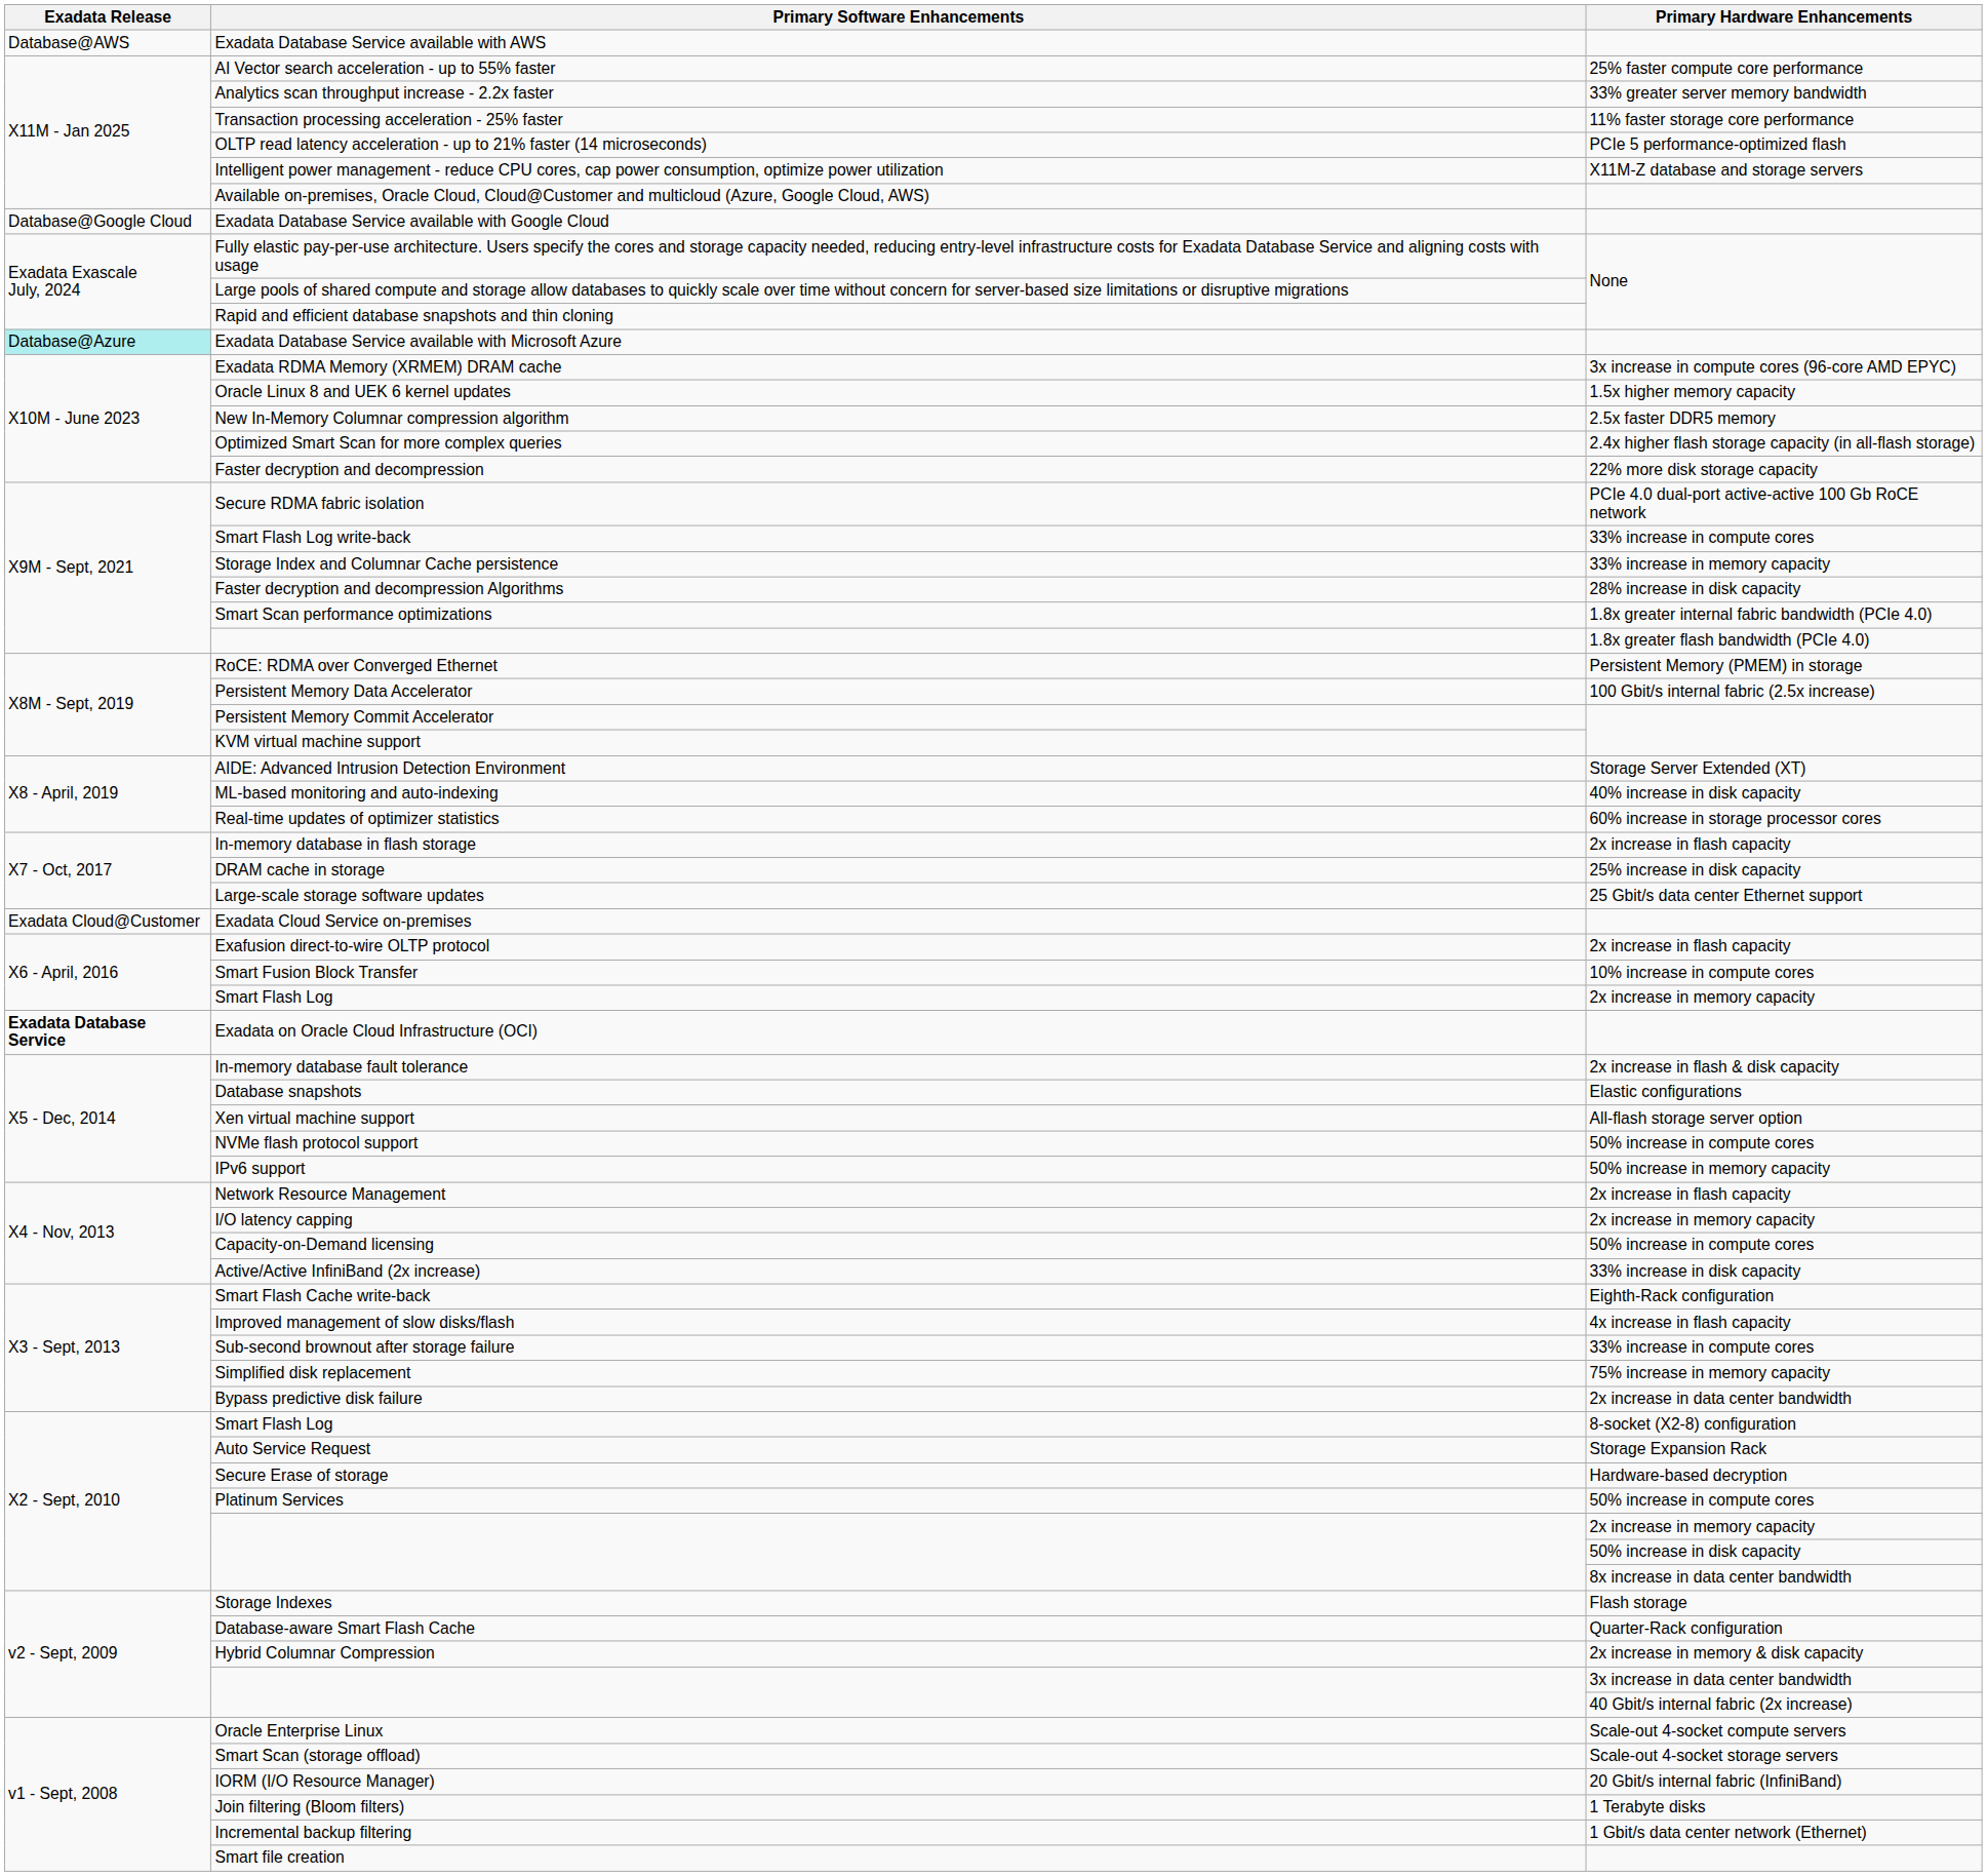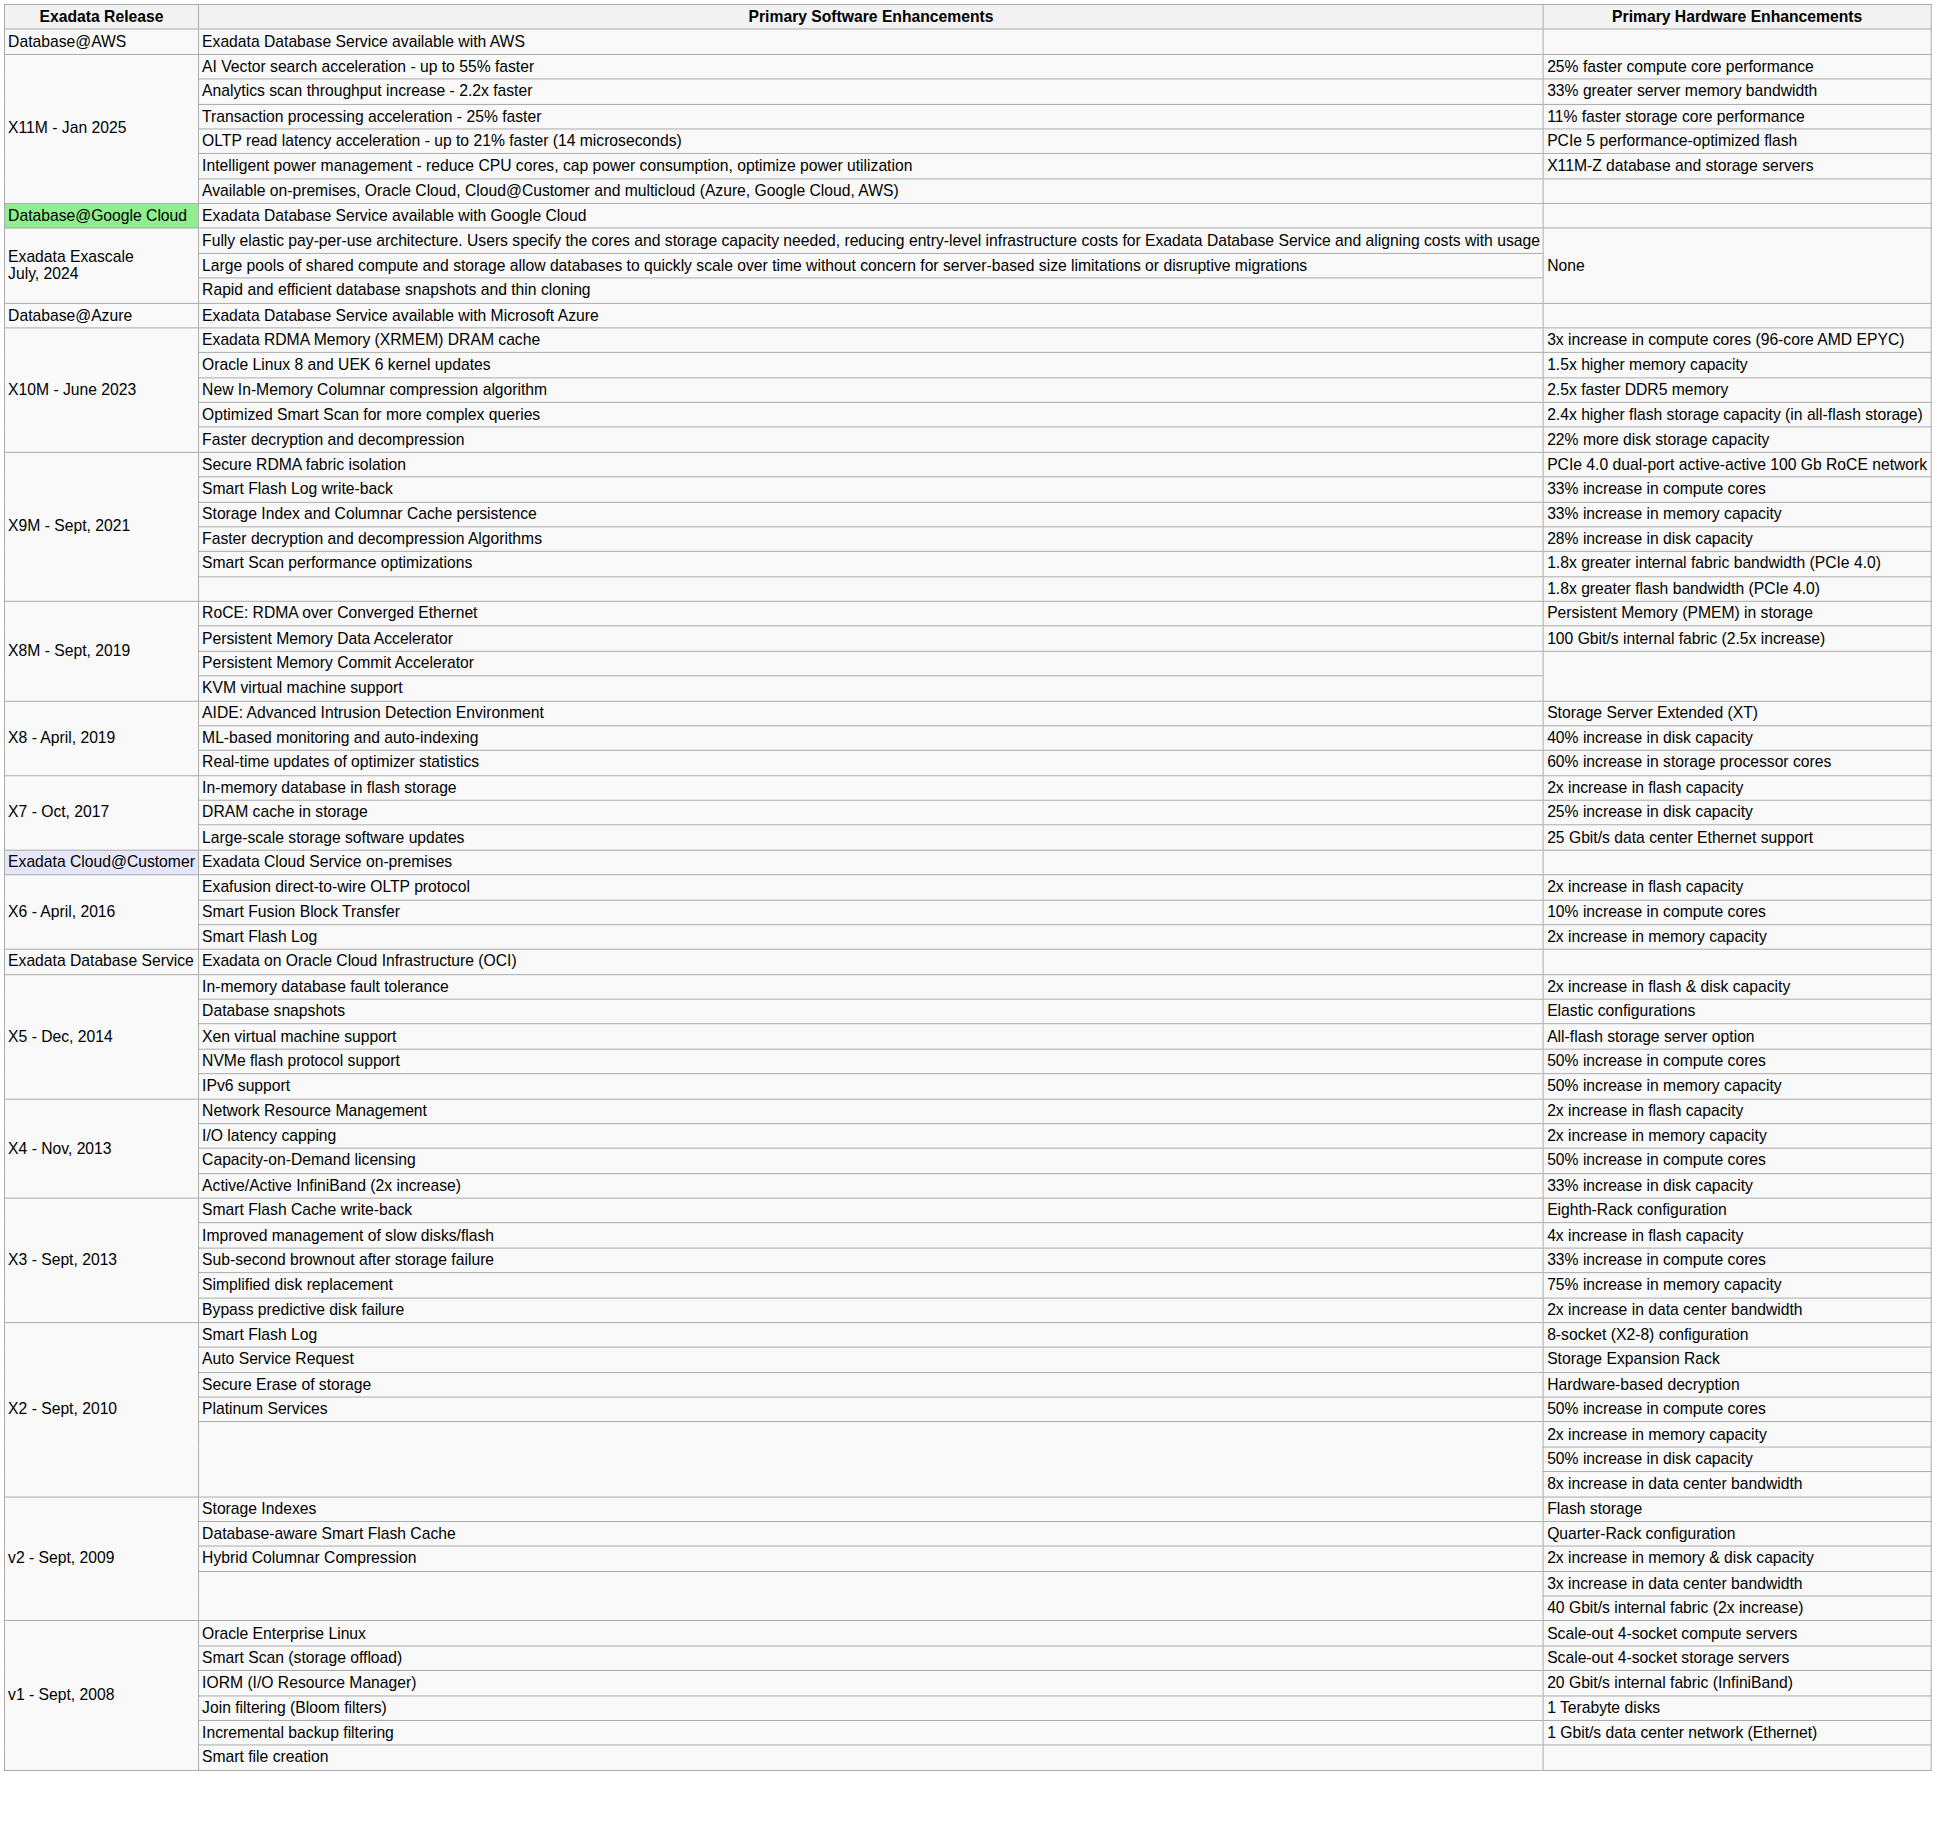Exadata Database Service available with Google Cloud | Exadata Release: no background -> lightgreen background
Exadata Database Service available with Microsoft Azure | Exadata Release: paleturquoise background -> no background
Exadata Cloud Service on-premises | Exadata Release: no background -> lavender background
Exadata on Oracle Cloud Infrastructure (OCI) | Exadata Release: bold -> normal
